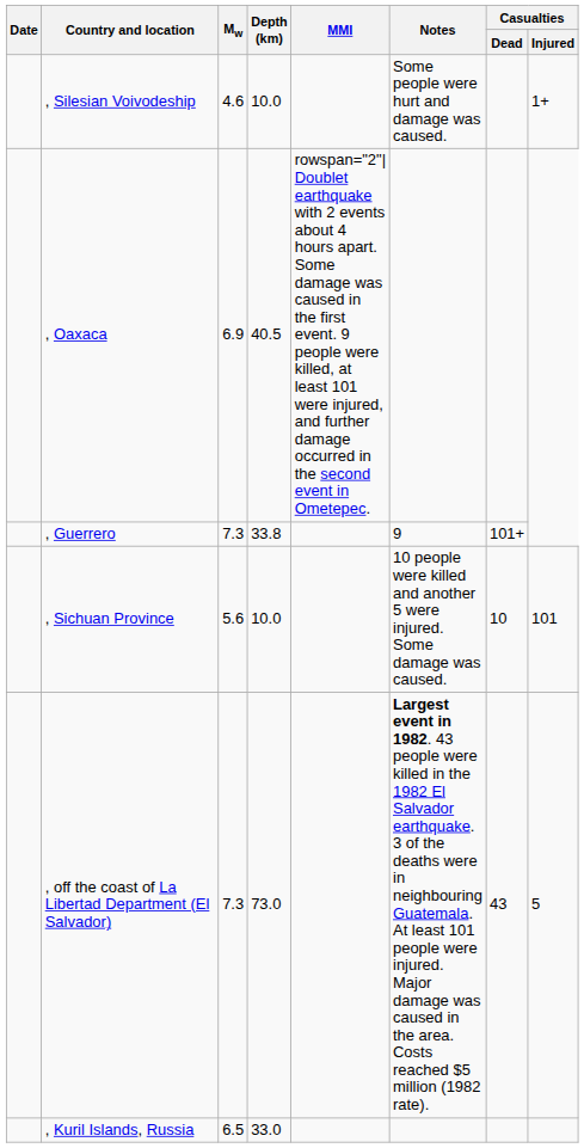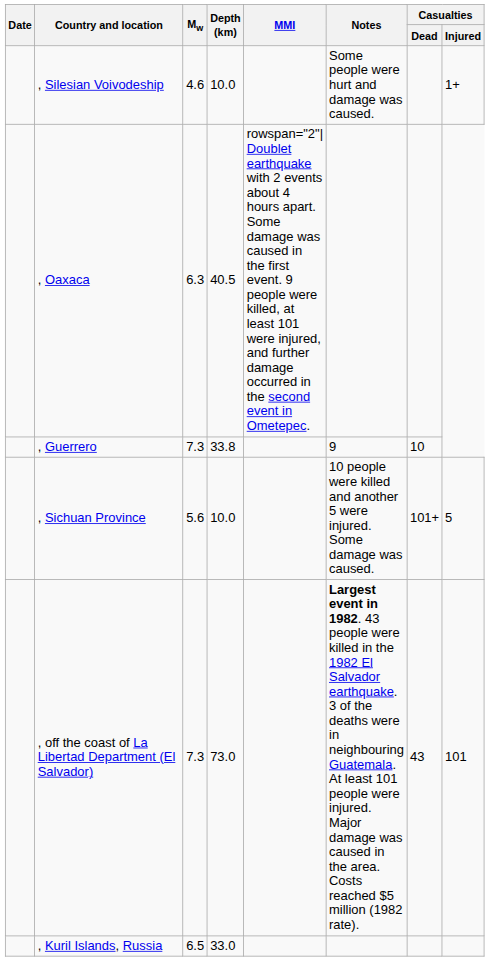, Oaxaca | Mw: 6.9 -> 6.3
, Guerrero | Casualties / Dead: 101+ -> 10
, Sichuan Province | Casualties / Dead: 10 -> 101+
, Sichuan Province | Casualties / Injured: 101 -> 5
, off the coast of La Libertad Department (El Salvador) | Casualties / Injured: 5 -> 101
